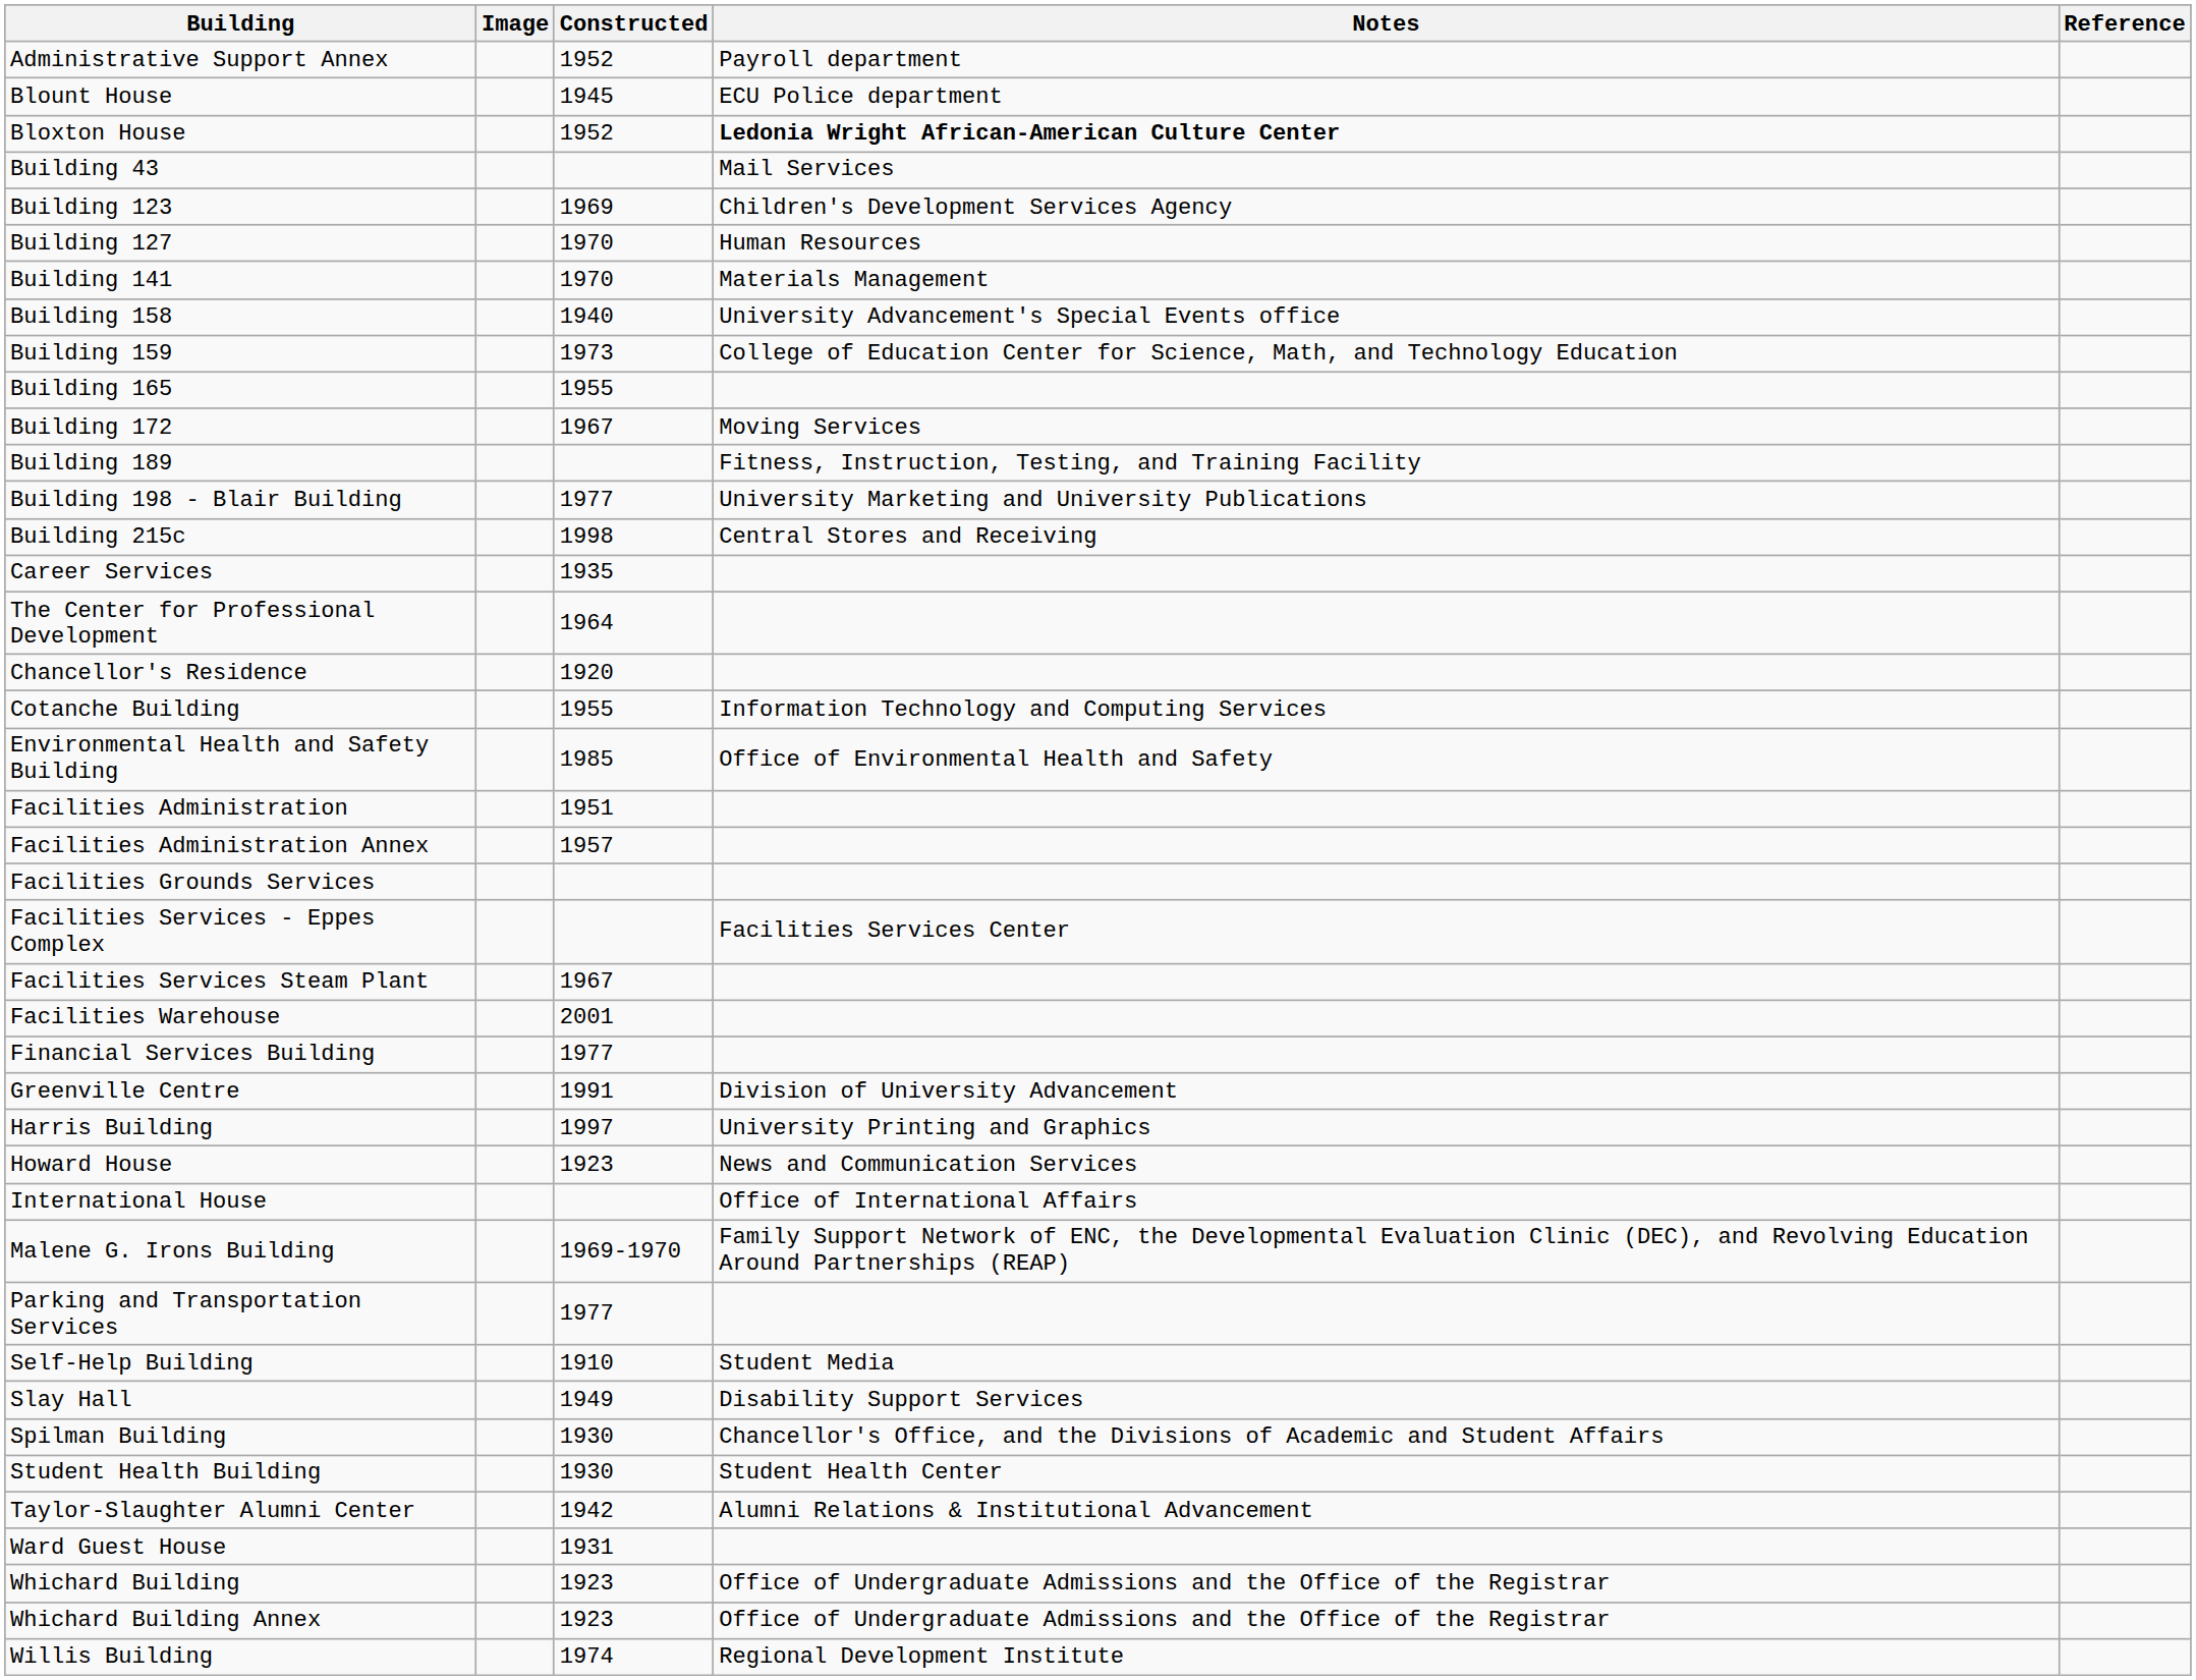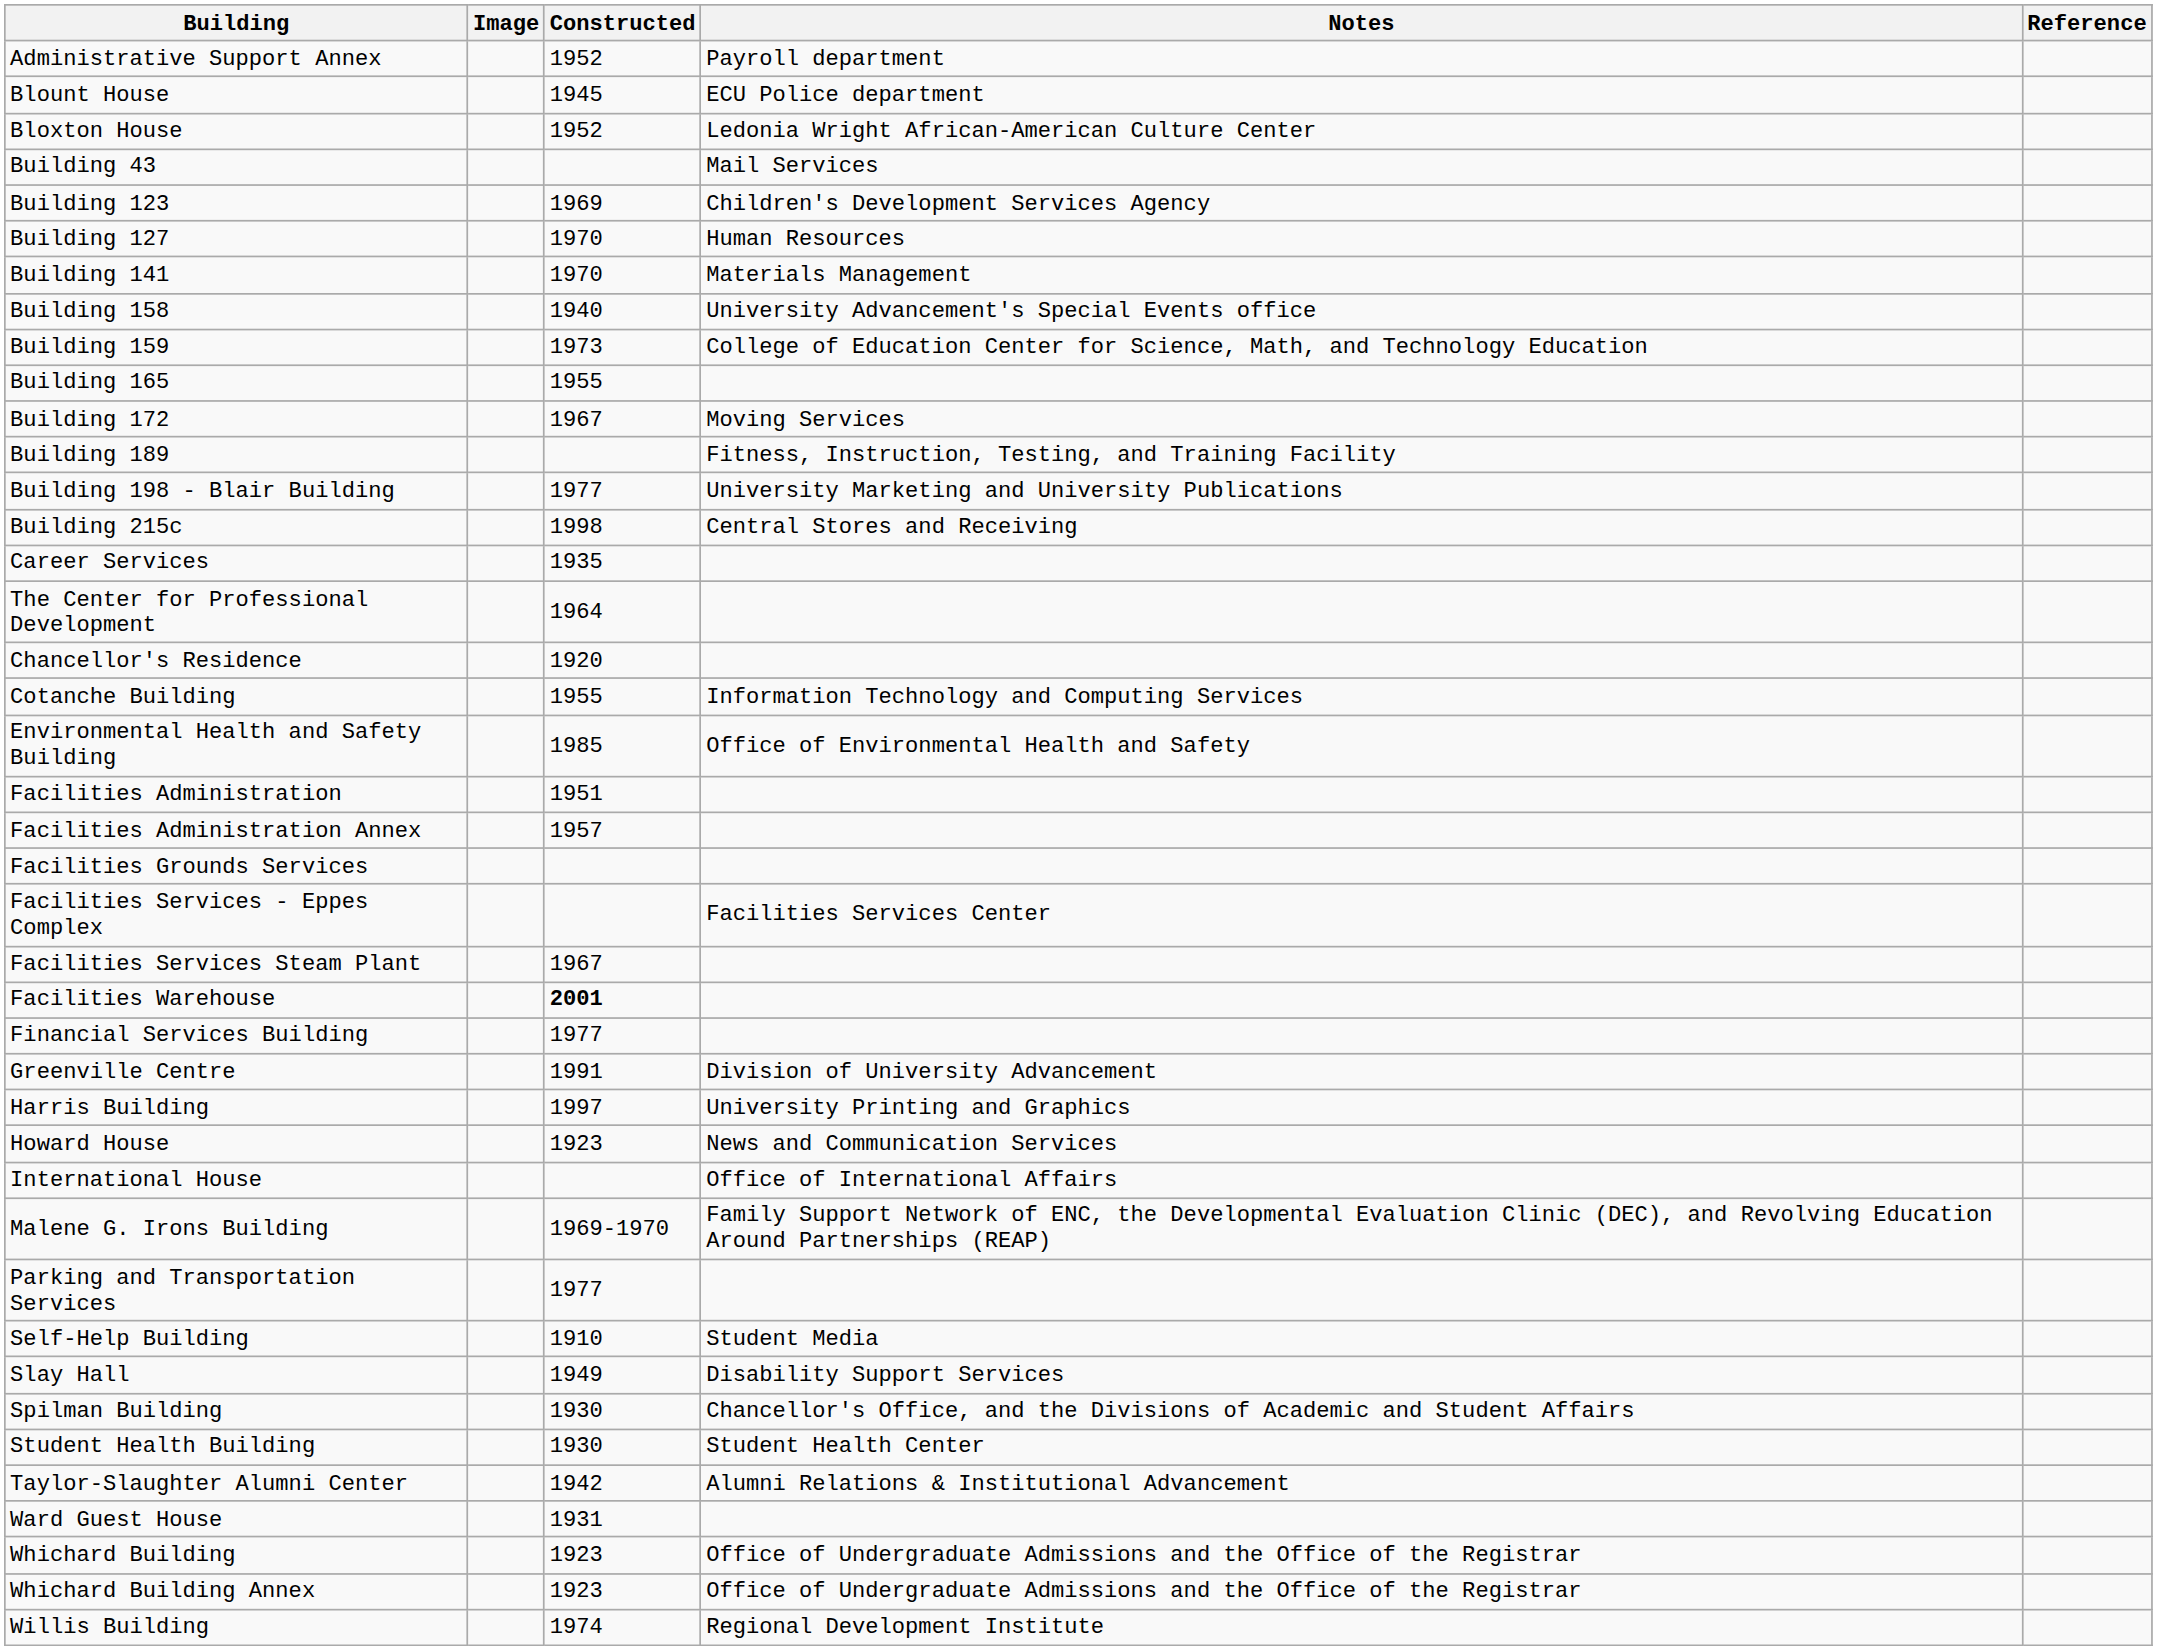Bloxton House | Notes: bold -> normal
Facilities Warehouse | Constructed: normal -> bold
